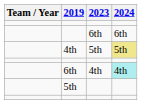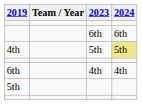columns swapped: Team / Year <-> 2019
row 6 | 2024: paleturquoise background -> no background
